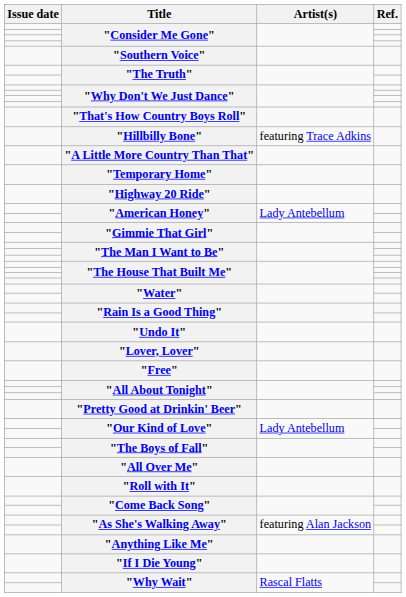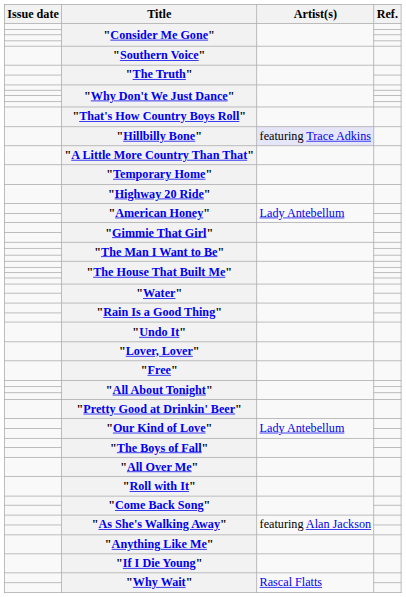"Hillbilly Bone" | Artist(s): no background -> lavender background
